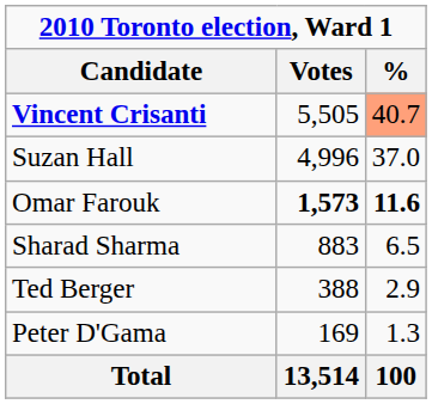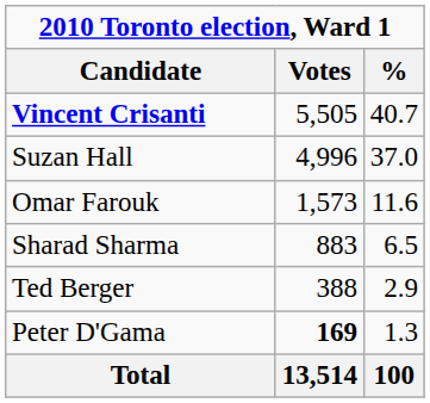Vincent Crisanti | %: lightsalmon background -> no background
Omar Farouk | Votes: bold -> normal
Omar Farouk | %: bold -> normal
Peter D'Gama | Votes: normal -> bold
